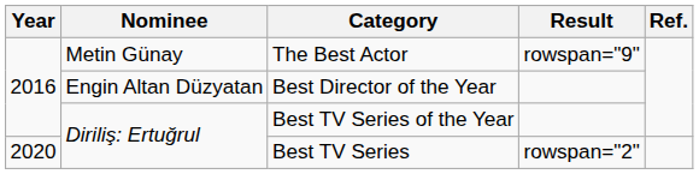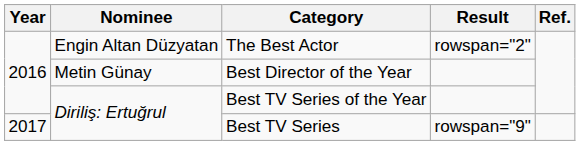The Best Actor | Nominee: Metin Günay -> Engin Altan Düzyatan
The Best Actor | Result: rowspan="9" -> rowspan="2"
Best Director of the Year | Nominee: Engin Altan Düzyatan -> Metin Günay
Best TV Series | Year: 2020 -> 2017
Best TV Series | Result: rowspan="2" -> rowspan="9"
